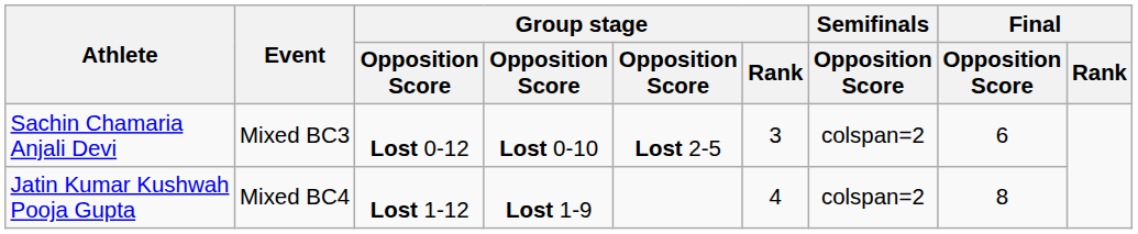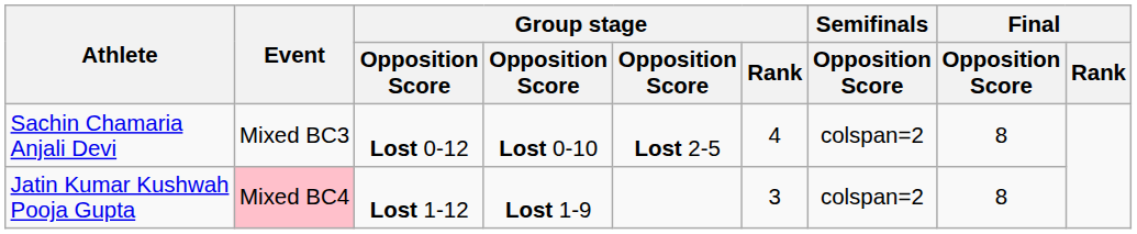Sachin Chamaria Anjali Devi | Group stage / Rank: 3 -> 4
Sachin Chamaria Anjali Devi | Final / Opposition Score: 6 -> 8
Jatin Kumar Kushwah Pooja Gupta | Event: no background -> pink background
Jatin Kumar Kushwah Pooja Gupta | Group stage / Rank: 4 -> 3
